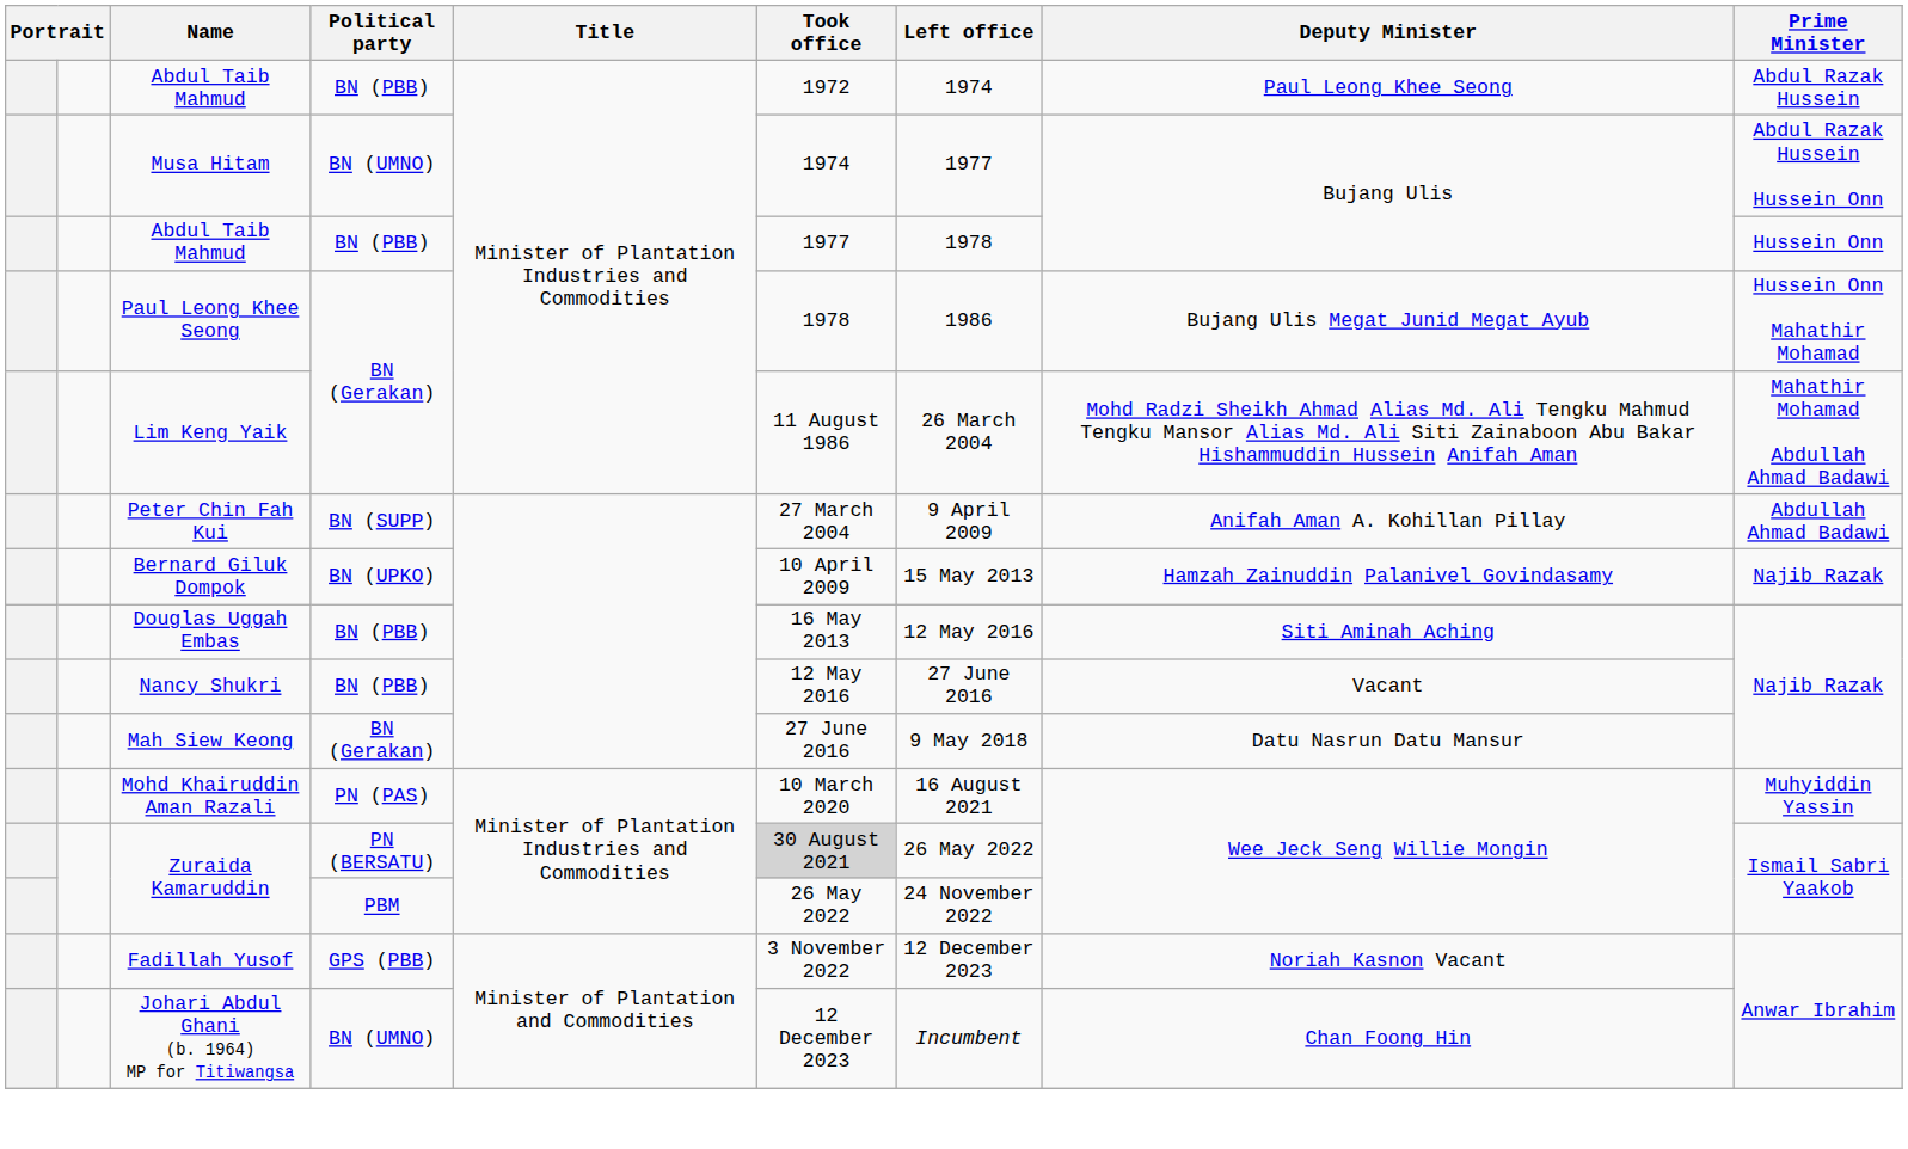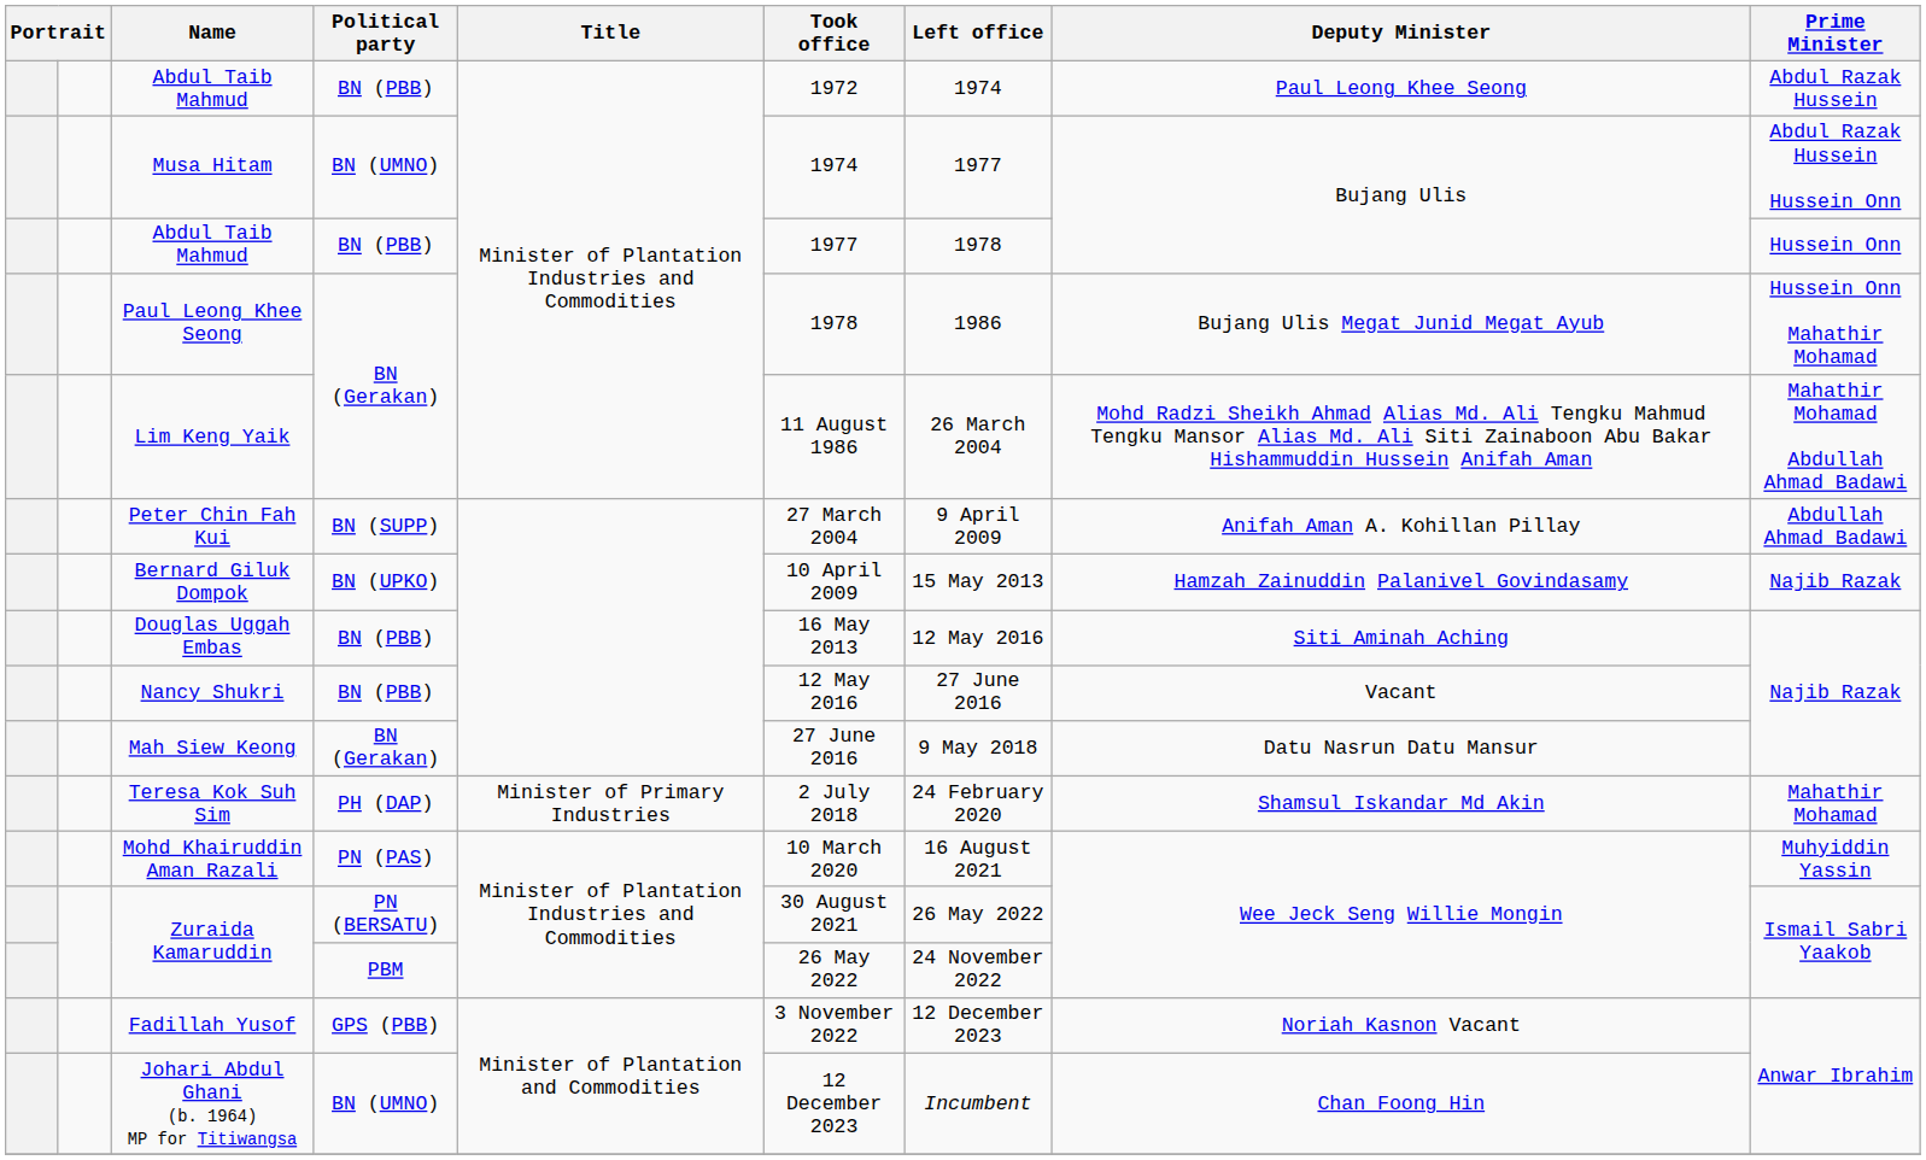+ row: Teresa Kok Suh Sim | PH (DAP) | Minister of Primary Industries | 2 July 2018 | 24 February 2020 | Shamsul Iskandar Md Akin | Mahathir Mohamad
Zuraida Kamaruddin / PN (BERSATU) | Took office: lightgrey background -> no background
